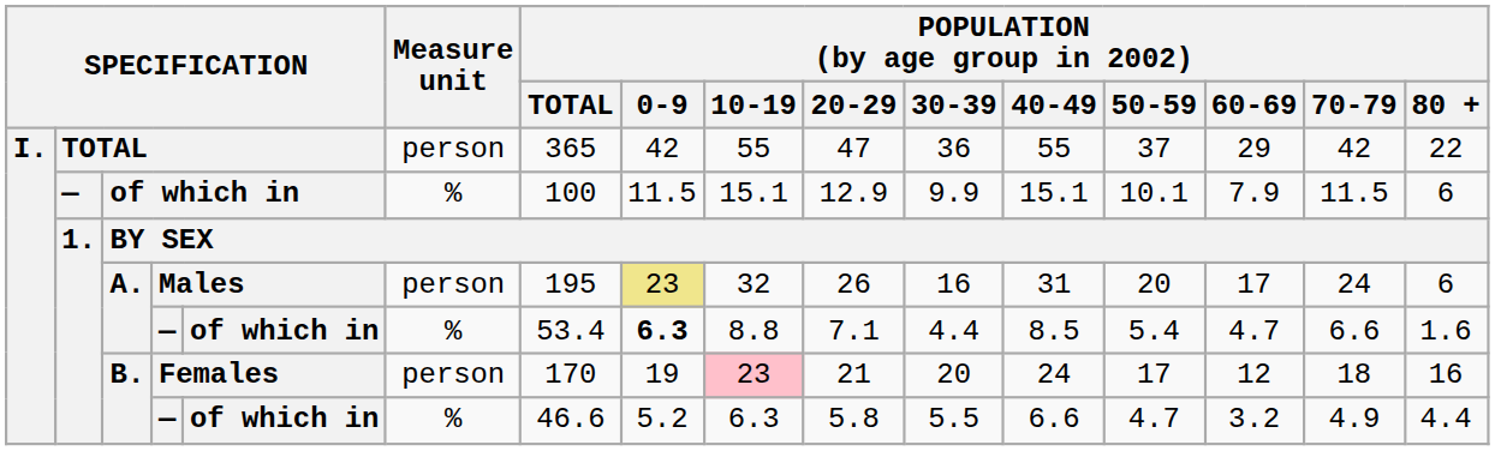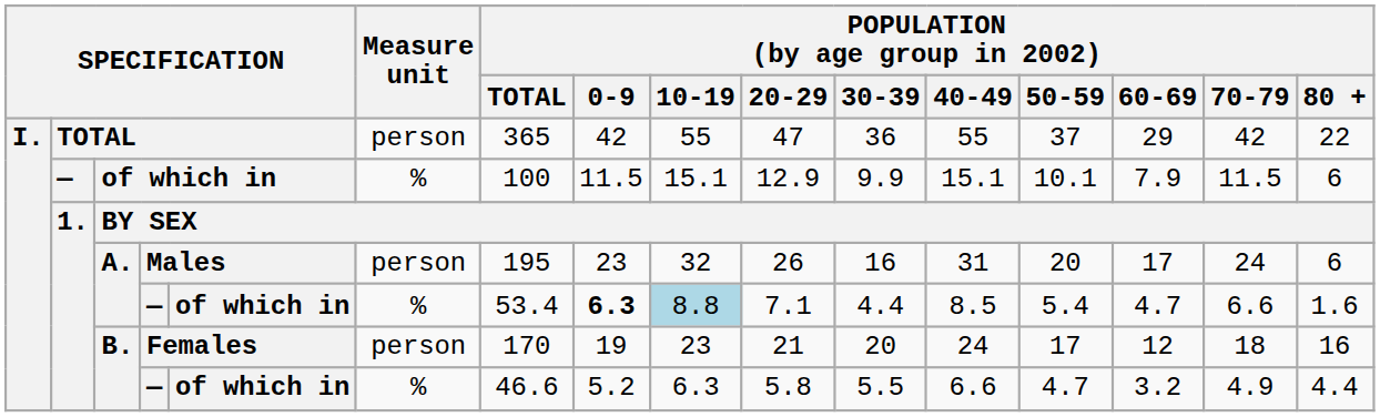Males | POPULATION (by age group in 2002) / 0-9: khaki background -> no background
A. / — | POPULATION (by age group in 2002) / 10-19: no background -> lightblue background
Females | POPULATION (by age group in 2002) / 10-19: pink background -> no background
